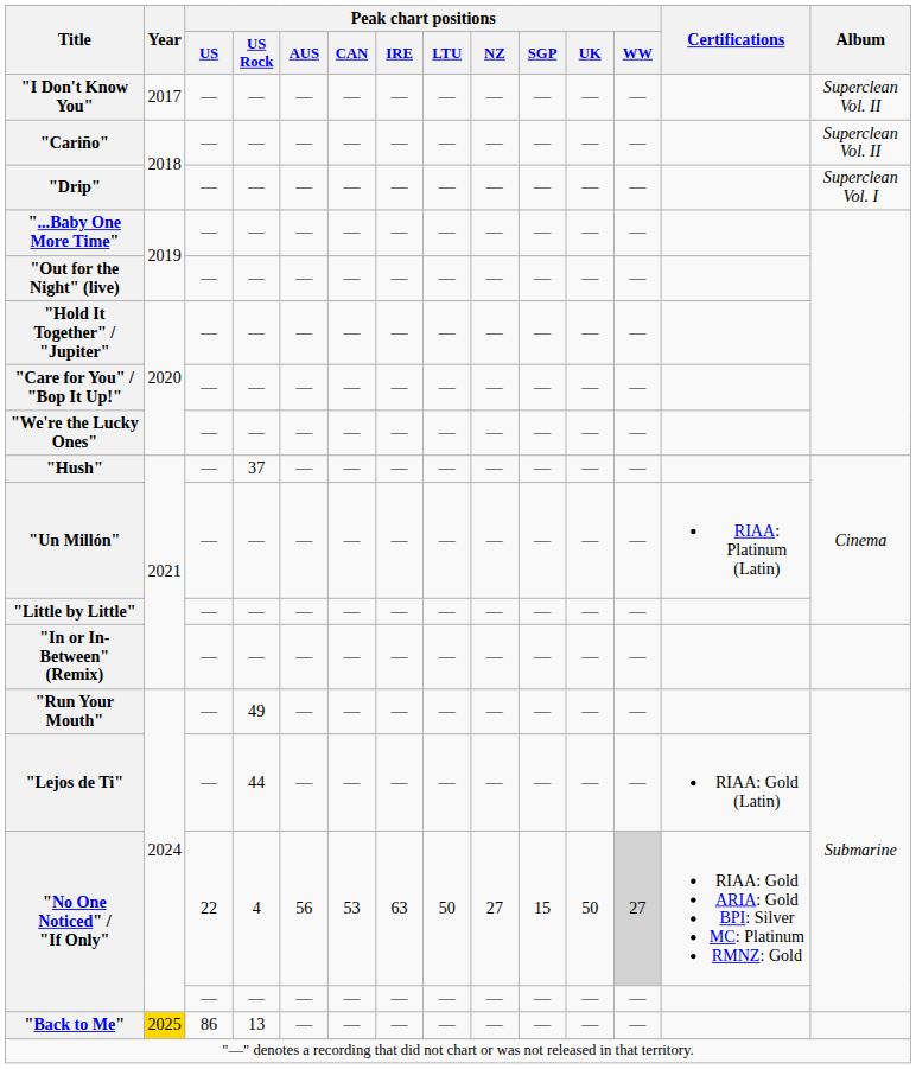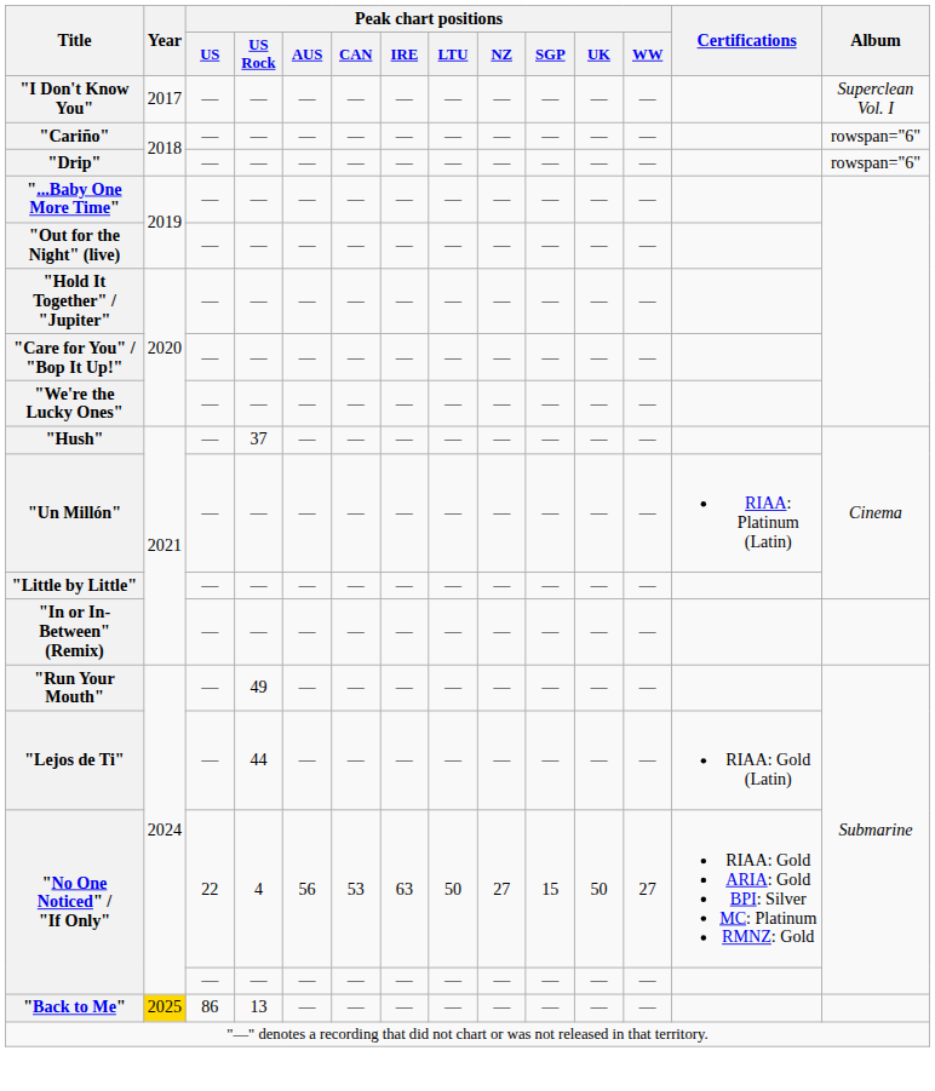"I Don't Know You" | Album: Superclean Vol. II -> Superclean Vol. I
"Cariño" | Album: Superclean Vol. II -> rowspan="6"
"Drip" | Album: Superclean Vol. I -> rowspan="6"
"No One Noticed" / "If Only" / 4 | Peak chart positions / WW: lightgrey background -> no background
